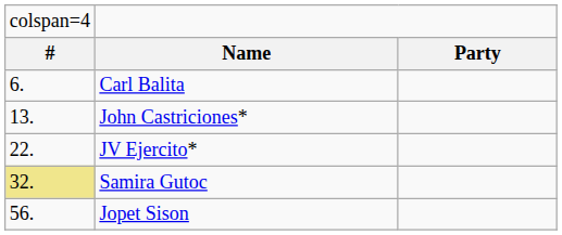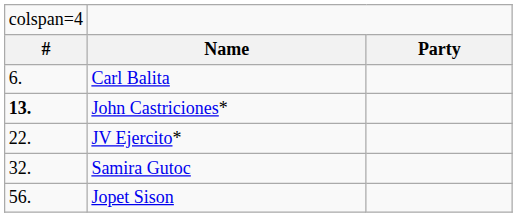John Castriciones* | column 1: normal -> bold
Samira Gutoc | column 1: khaki background -> no background
